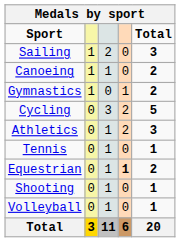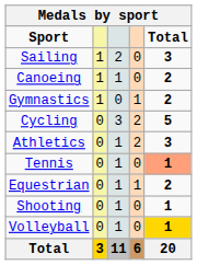Tennis | Total: no background -> lightsalmon background
Equestrian | column 4: bold -> normal
Volleyball | Total: no background -> gold background
